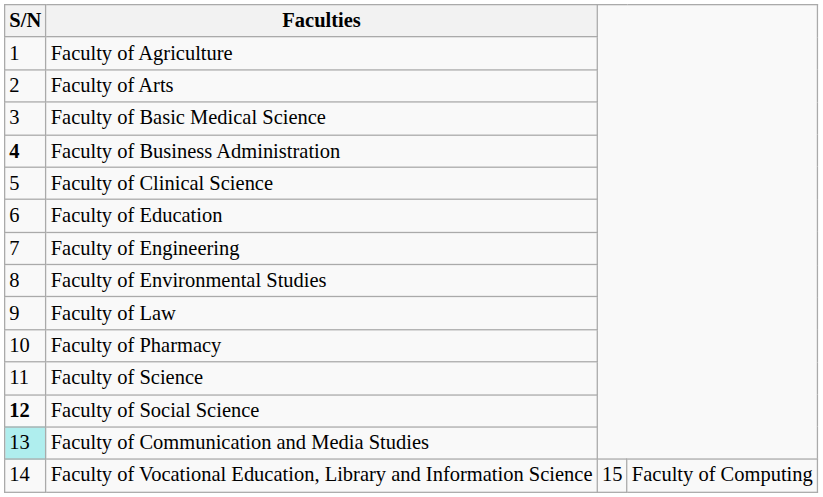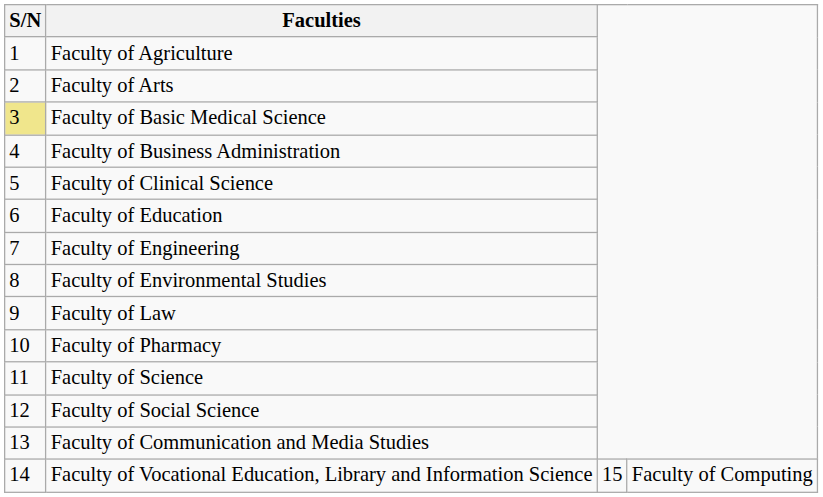Faculty of Basic Medical Science | S/N: no background -> khaki background
Faculty of Business Administration | S/N: bold -> normal
Faculty of Social Science | S/N: bold -> normal
Faculty of Communication and Media Studies | S/N: paleturquoise background -> no background
